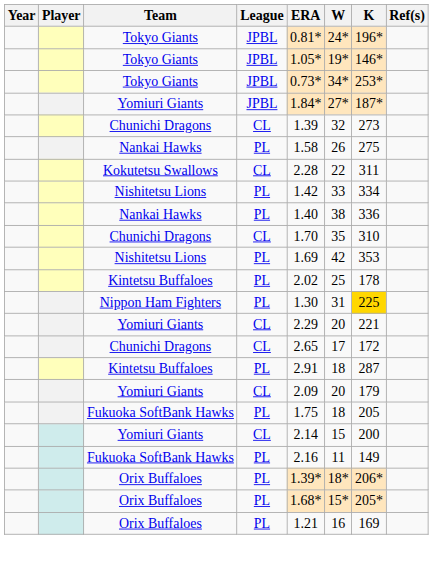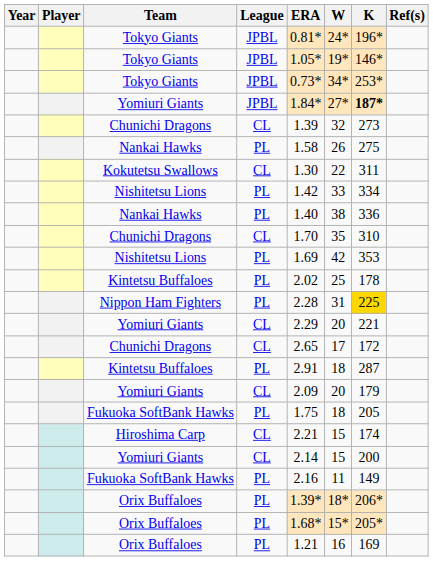Yomiuri Giants / JPBL | K: normal -> bold
Kokutetsu Swallows | ERA: 2.28 -> 1.30
Nippon Ham Fighters | ERA: 1.30 -> 2.28
+ row: Hiroshima Carp | CL | 2.21 | 15 | 174
